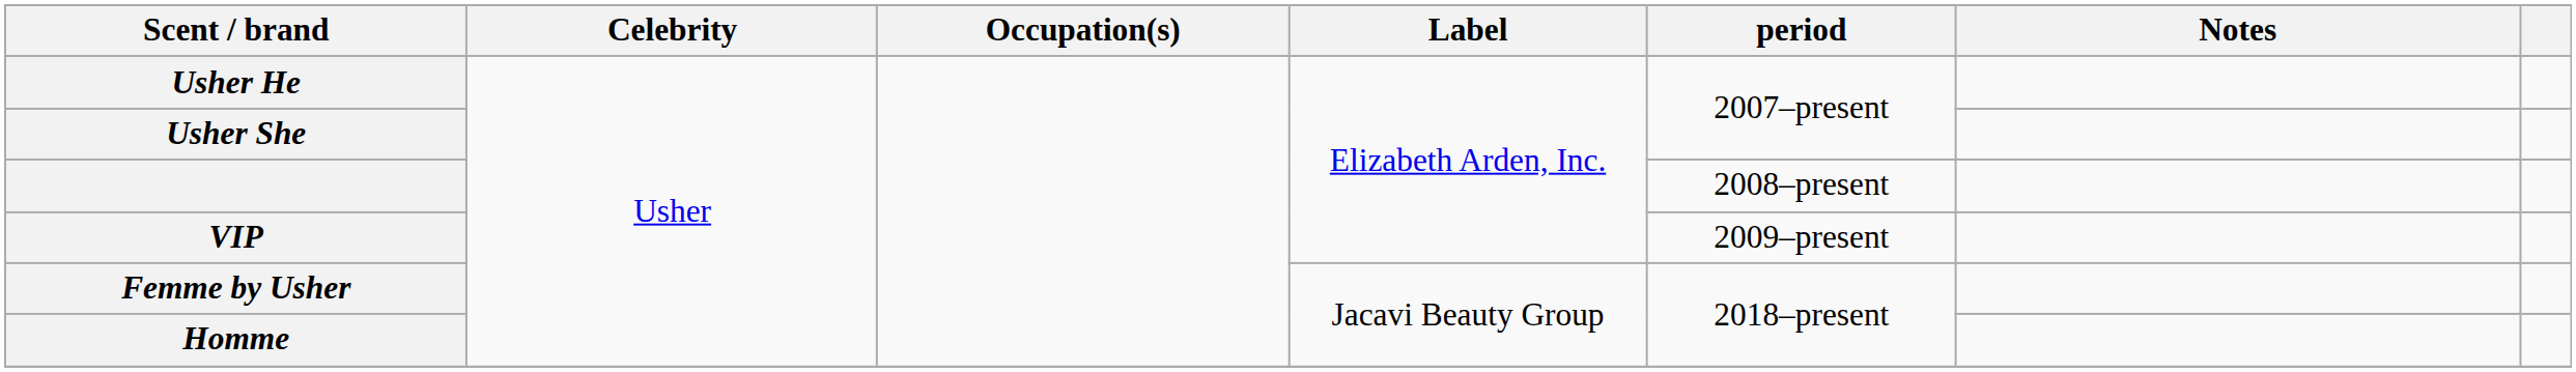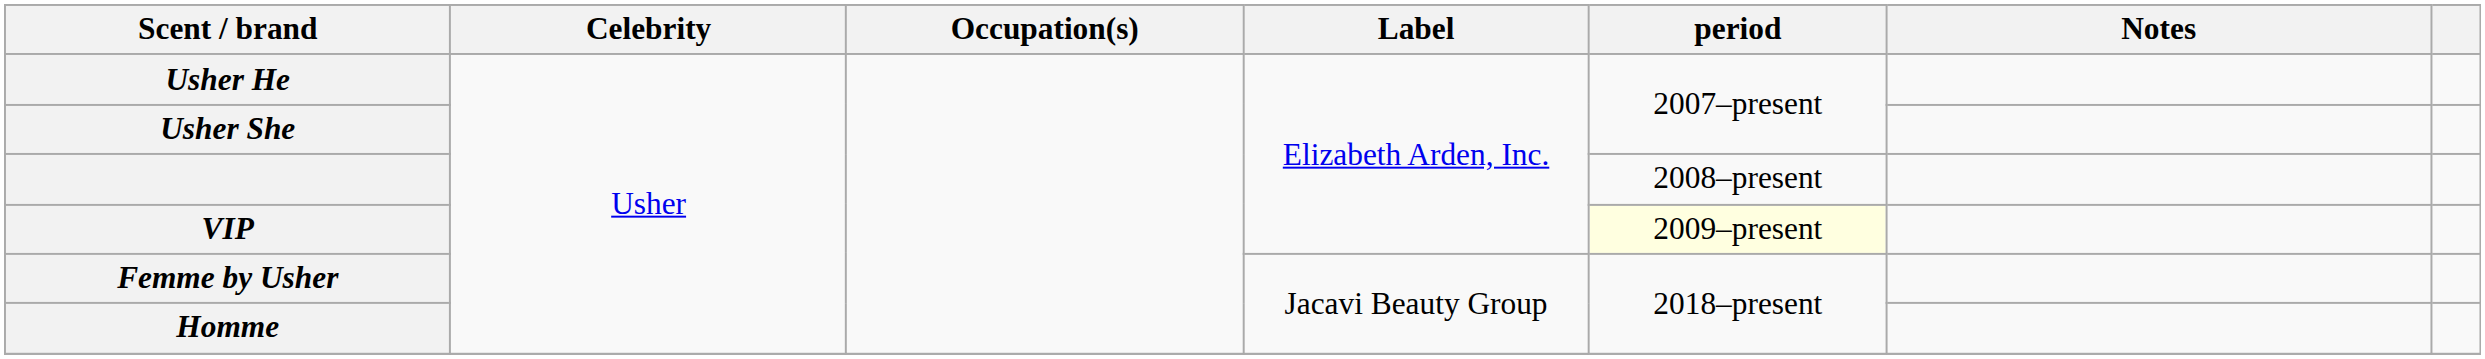VIP | period: no background -> lightyellow background
